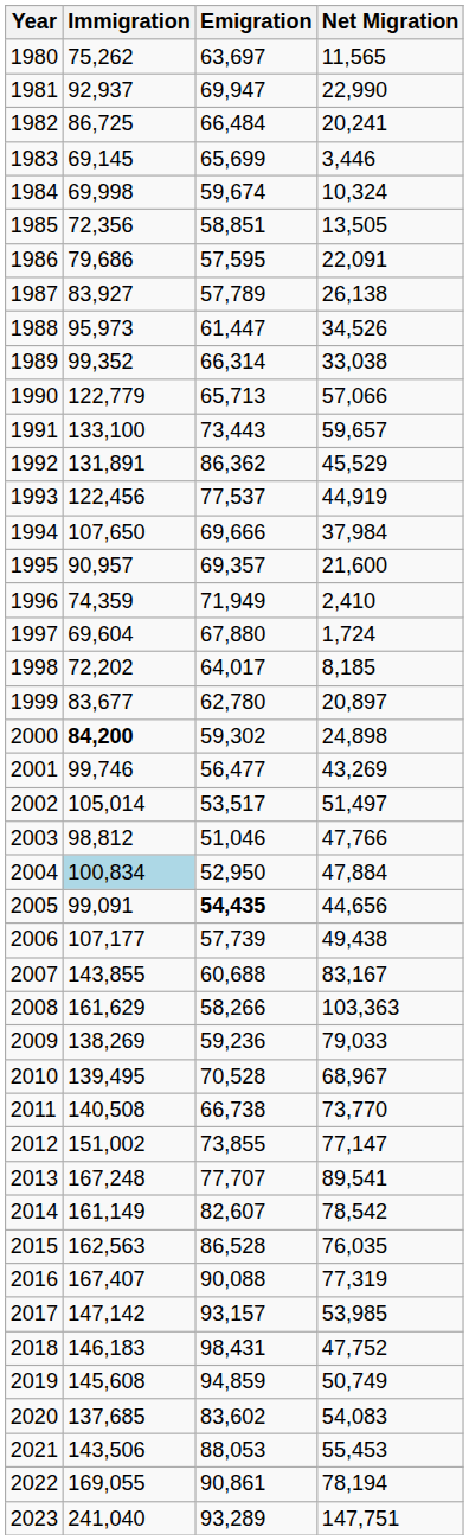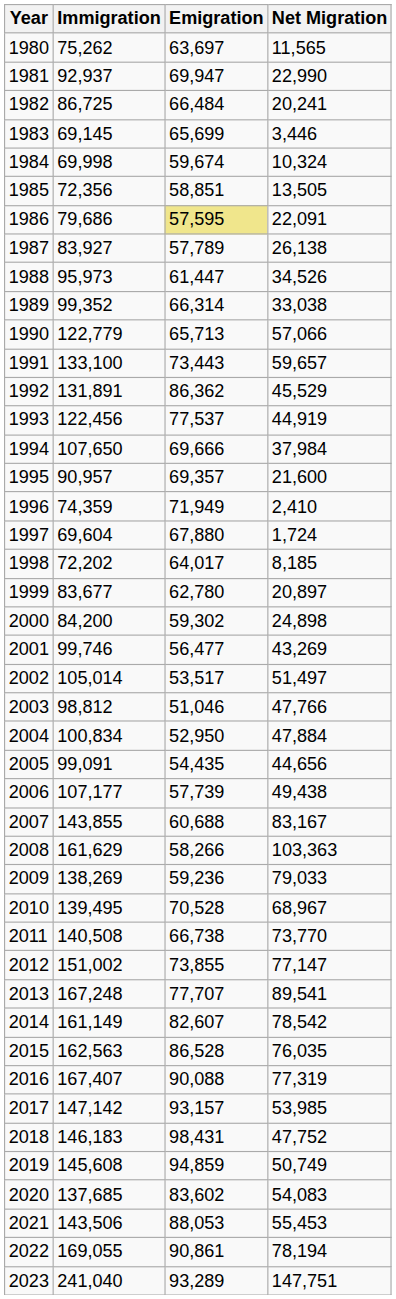1986 | Emigration: no background -> khaki background
2000 | Immigration: bold -> normal
2004 | Immigration: lightblue background -> no background
2005 | Emigration: bold -> normal
